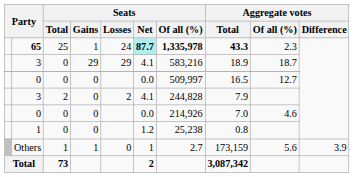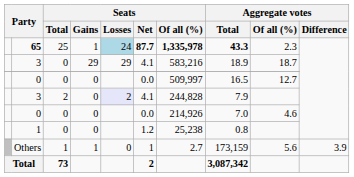65 | Seats / Losses: no background -> lightblue background
65 | Seats / Net: paleturquoise background -> no background
3 / 2 | Seats / Losses: no background -> lavender background
